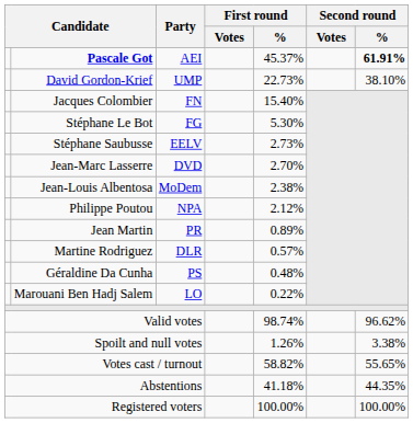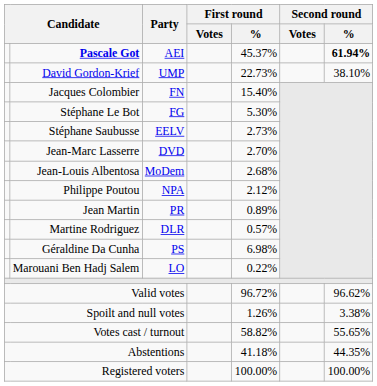Pascale Got | Second round / %: 61.91% -> 61.94%
Jean-Louis Albentosa | First round / %: 2.38% -> 2.68%
Géraldine Da Cunha | First round / %: 0.48% -> 6.98%
Valid votes | First round / %: 98.74% -> 96.72%
